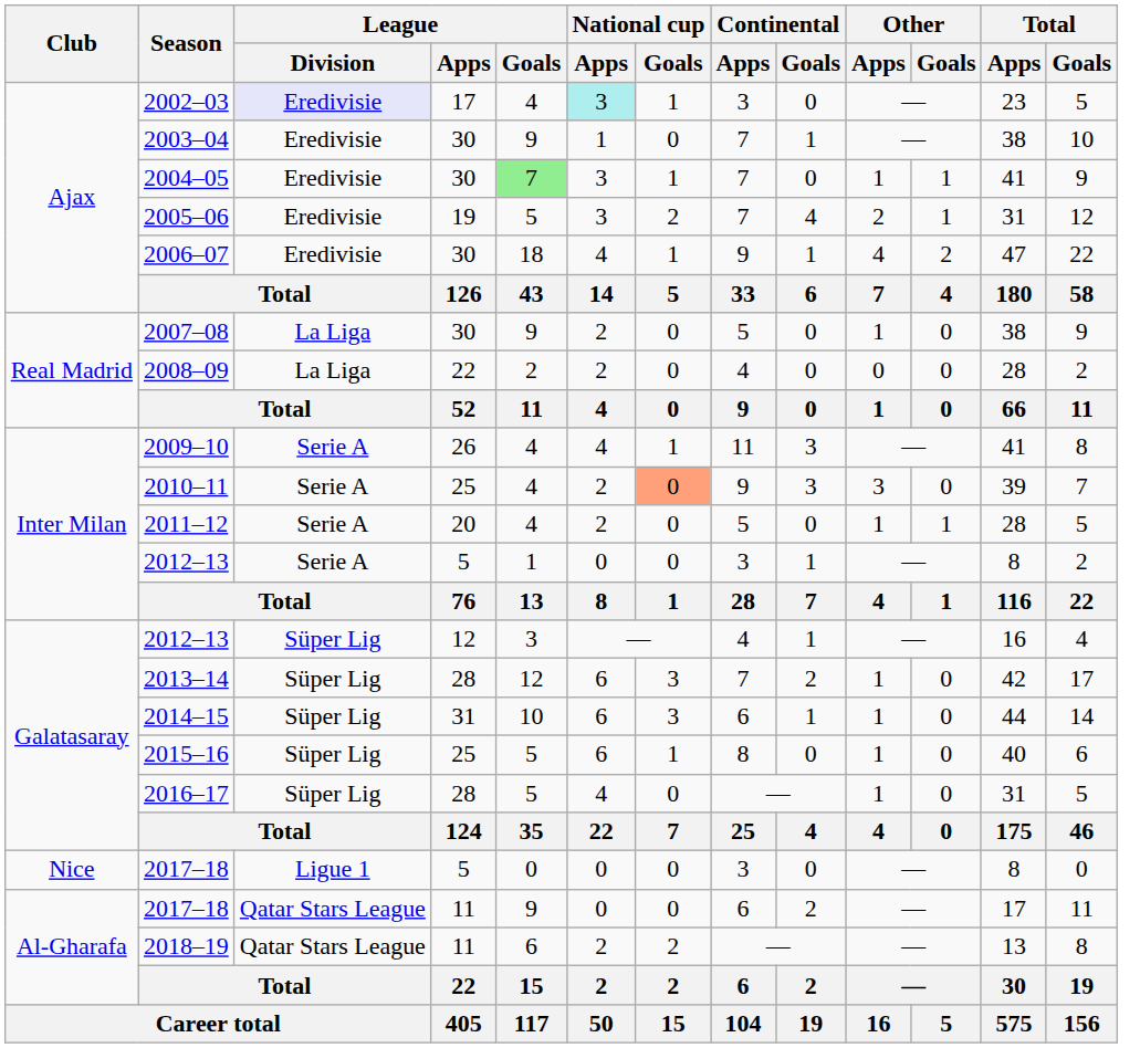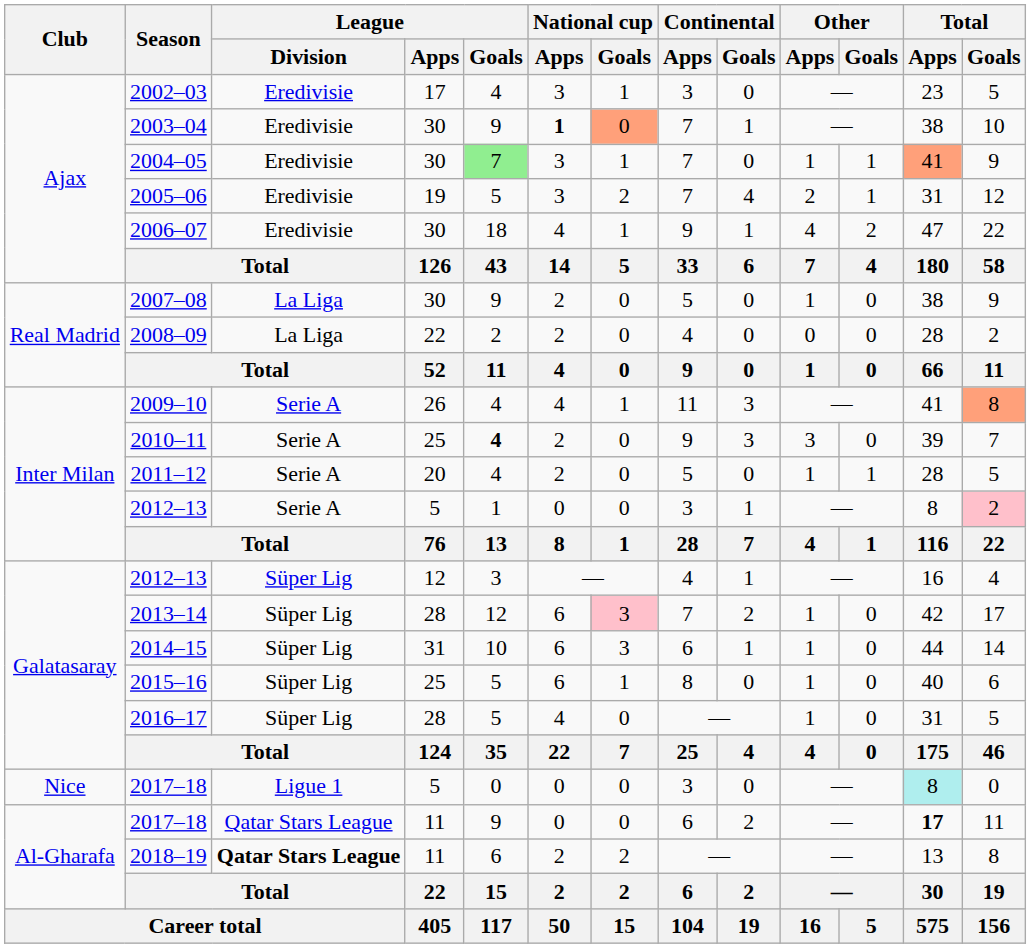2002–03 | League / Division: lavender background -> no background
2002–03 | National cup / Apps: paleturquoise background -> no background
2003–04 | National cup / Apps: normal -> bold
2003–04 | National cup / Goals: no background -> lightsalmon background
2004–05 | Total / Apps: no background -> lightsalmon background
2009–10 | Total / Goals: no background -> lightsalmon background
2010–11 | League / Goals: normal -> bold
2010–11 | National cup / Goals: lightsalmon background -> no background
2012–13 / 5 | Total / Goals: no background -> pink background
2013–14 | National cup / Goals: no background -> pink background
2017–18 / 5 | Total / Apps: no background -> paleturquoise background
2017–18 / 11 | Total / Apps: normal -> bold
2018–19 | League / Division: normal -> bold
